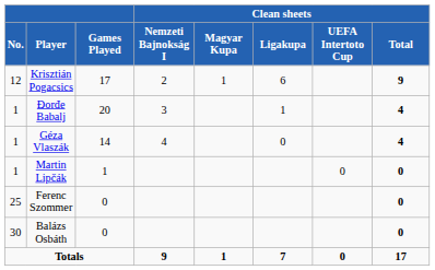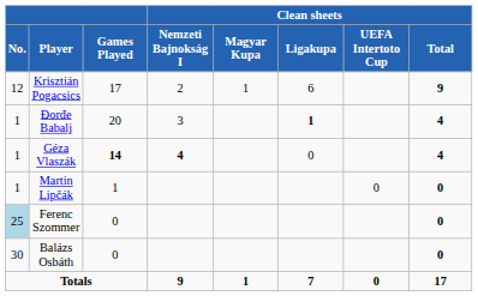Đorđe Babalj | Clean sheets / Ligakupa: normal -> bold
Géza Vlaszák | Games Played: normal -> bold
Géza Vlaszák | Clean sheets / Nemzeti Bajnokság I: normal -> bold
Ferenc Szommer | No.: no background -> lightblue background
